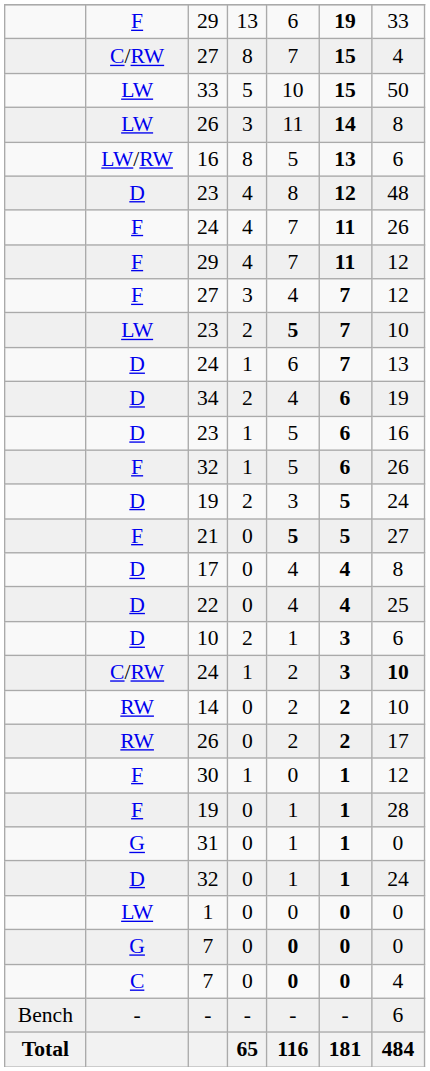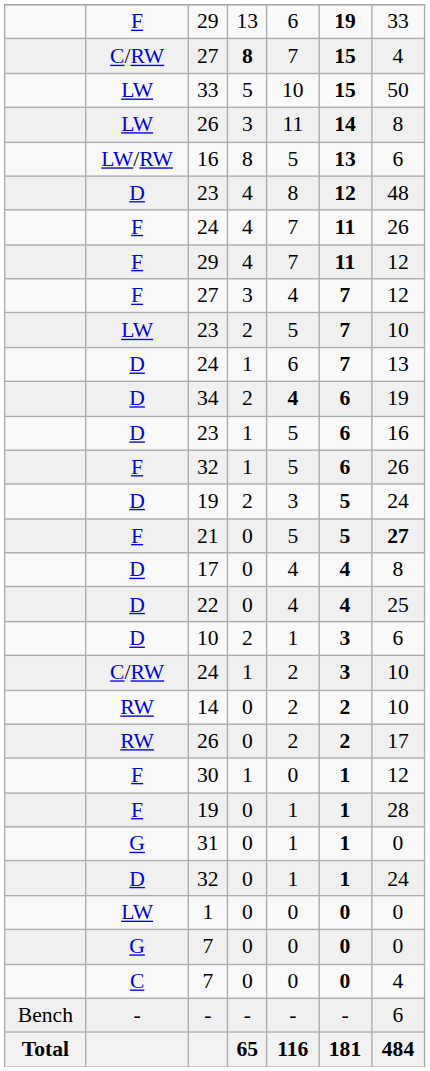C/RW / 27 | column 4: normal -> bold
LW / 23 | column 5: bold -> normal
34 | column 5: normal -> bold
21 | column 5: bold -> normal
21 | column 7: normal -> bold
C/RW / 24 | column 7: bold -> normal
G / 7 | column 5: bold -> normal
C / 7 | column 5: bold -> normal
